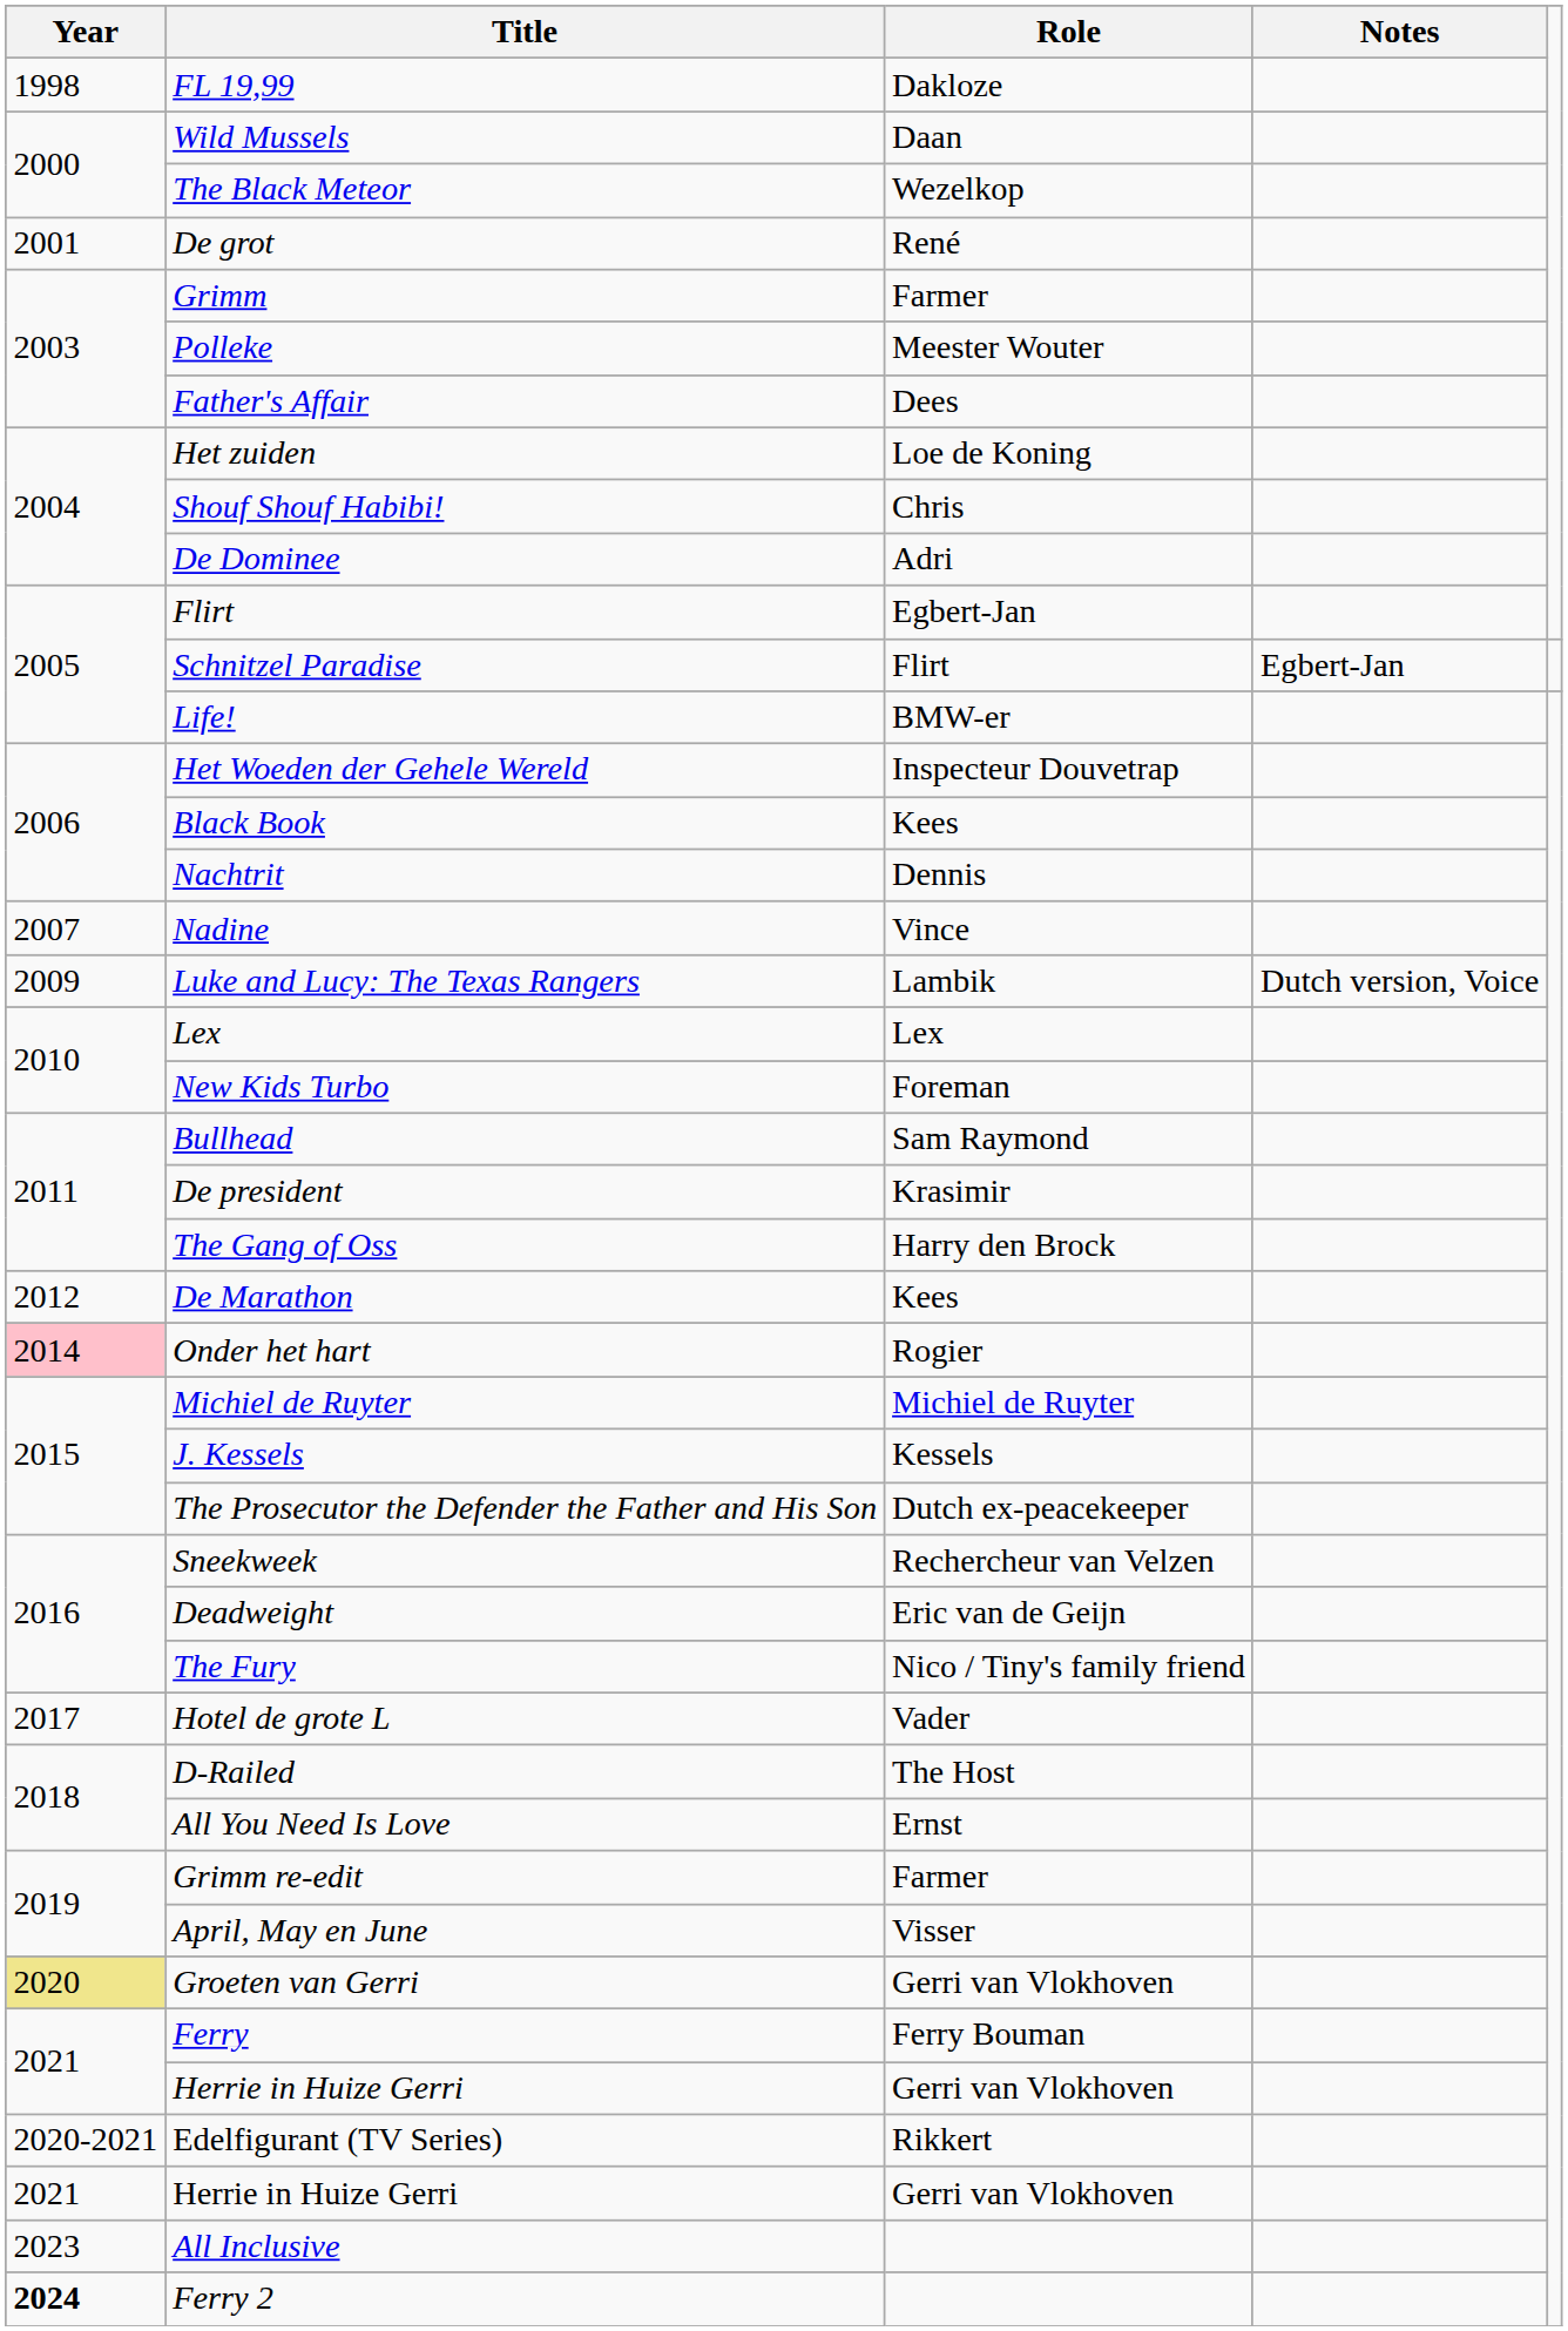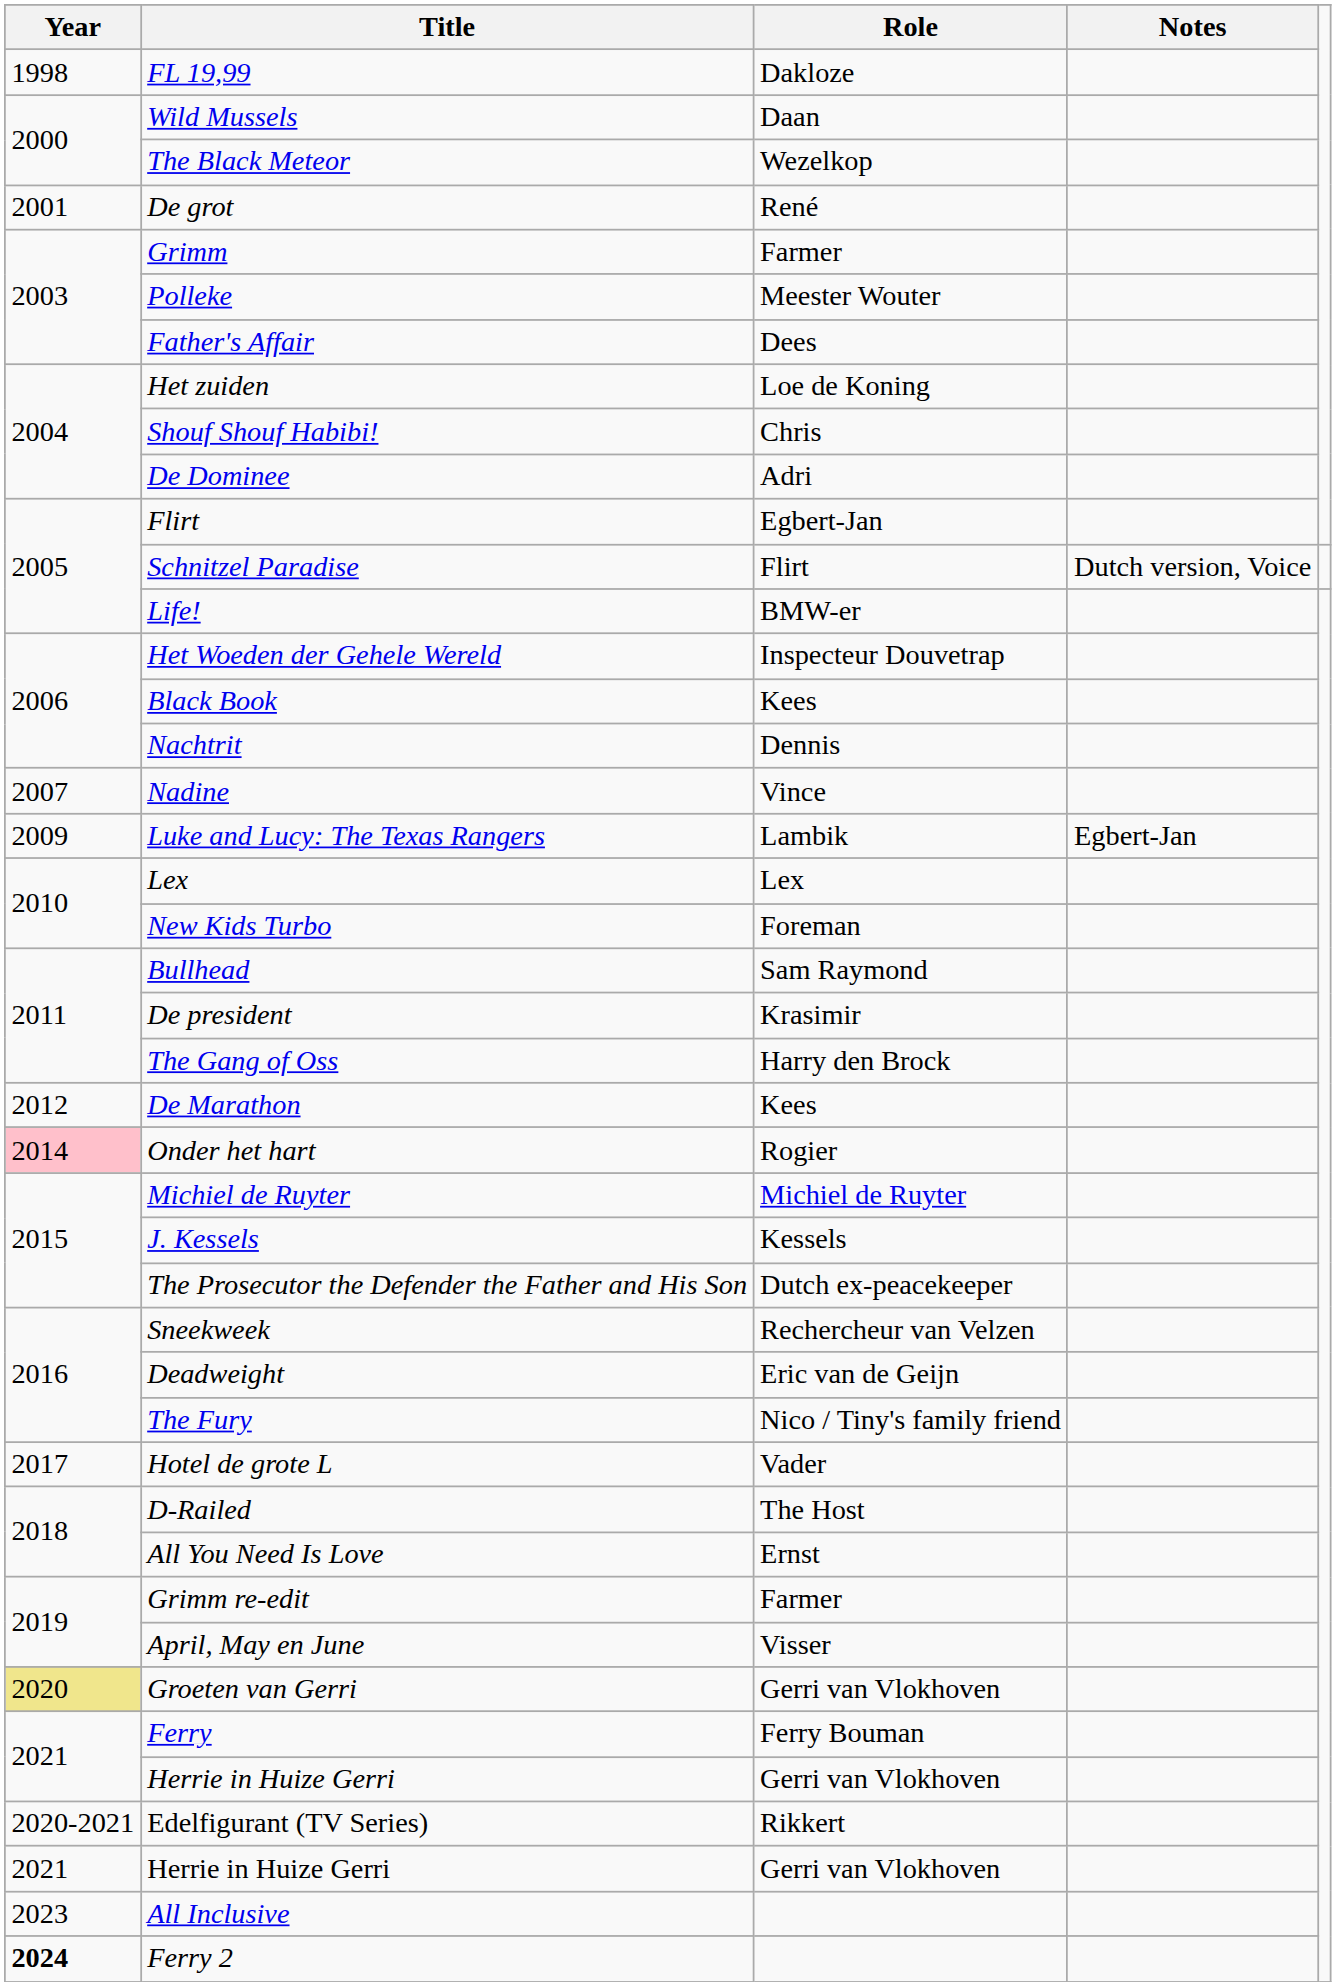Schnitzel Paradise | Notes: Egbert-Jan -> Dutch version, Voice
Luke and Lucy: The Texas Rangers | Notes: Dutch version, Voice -> Egbert-Jan
